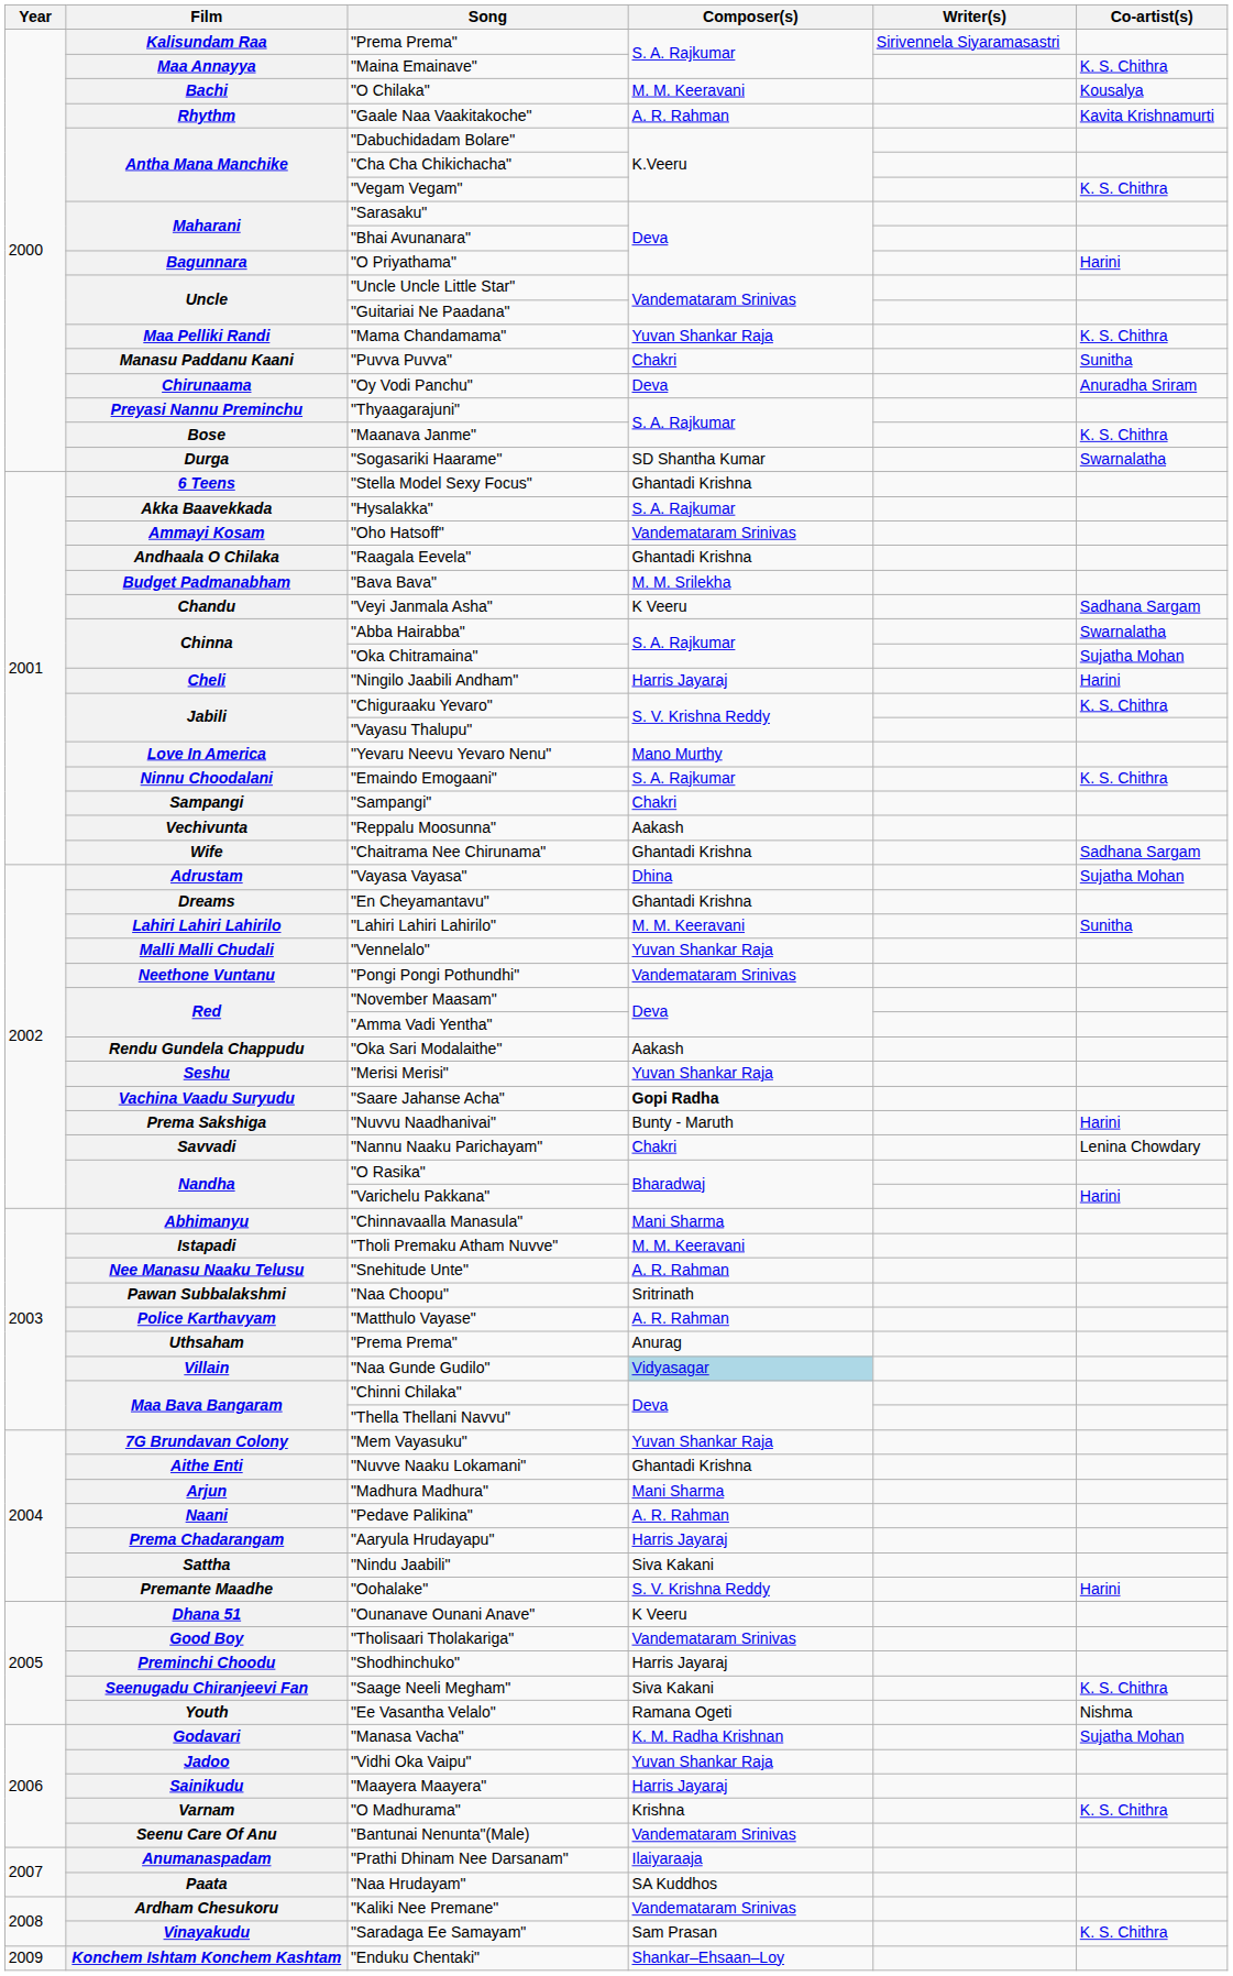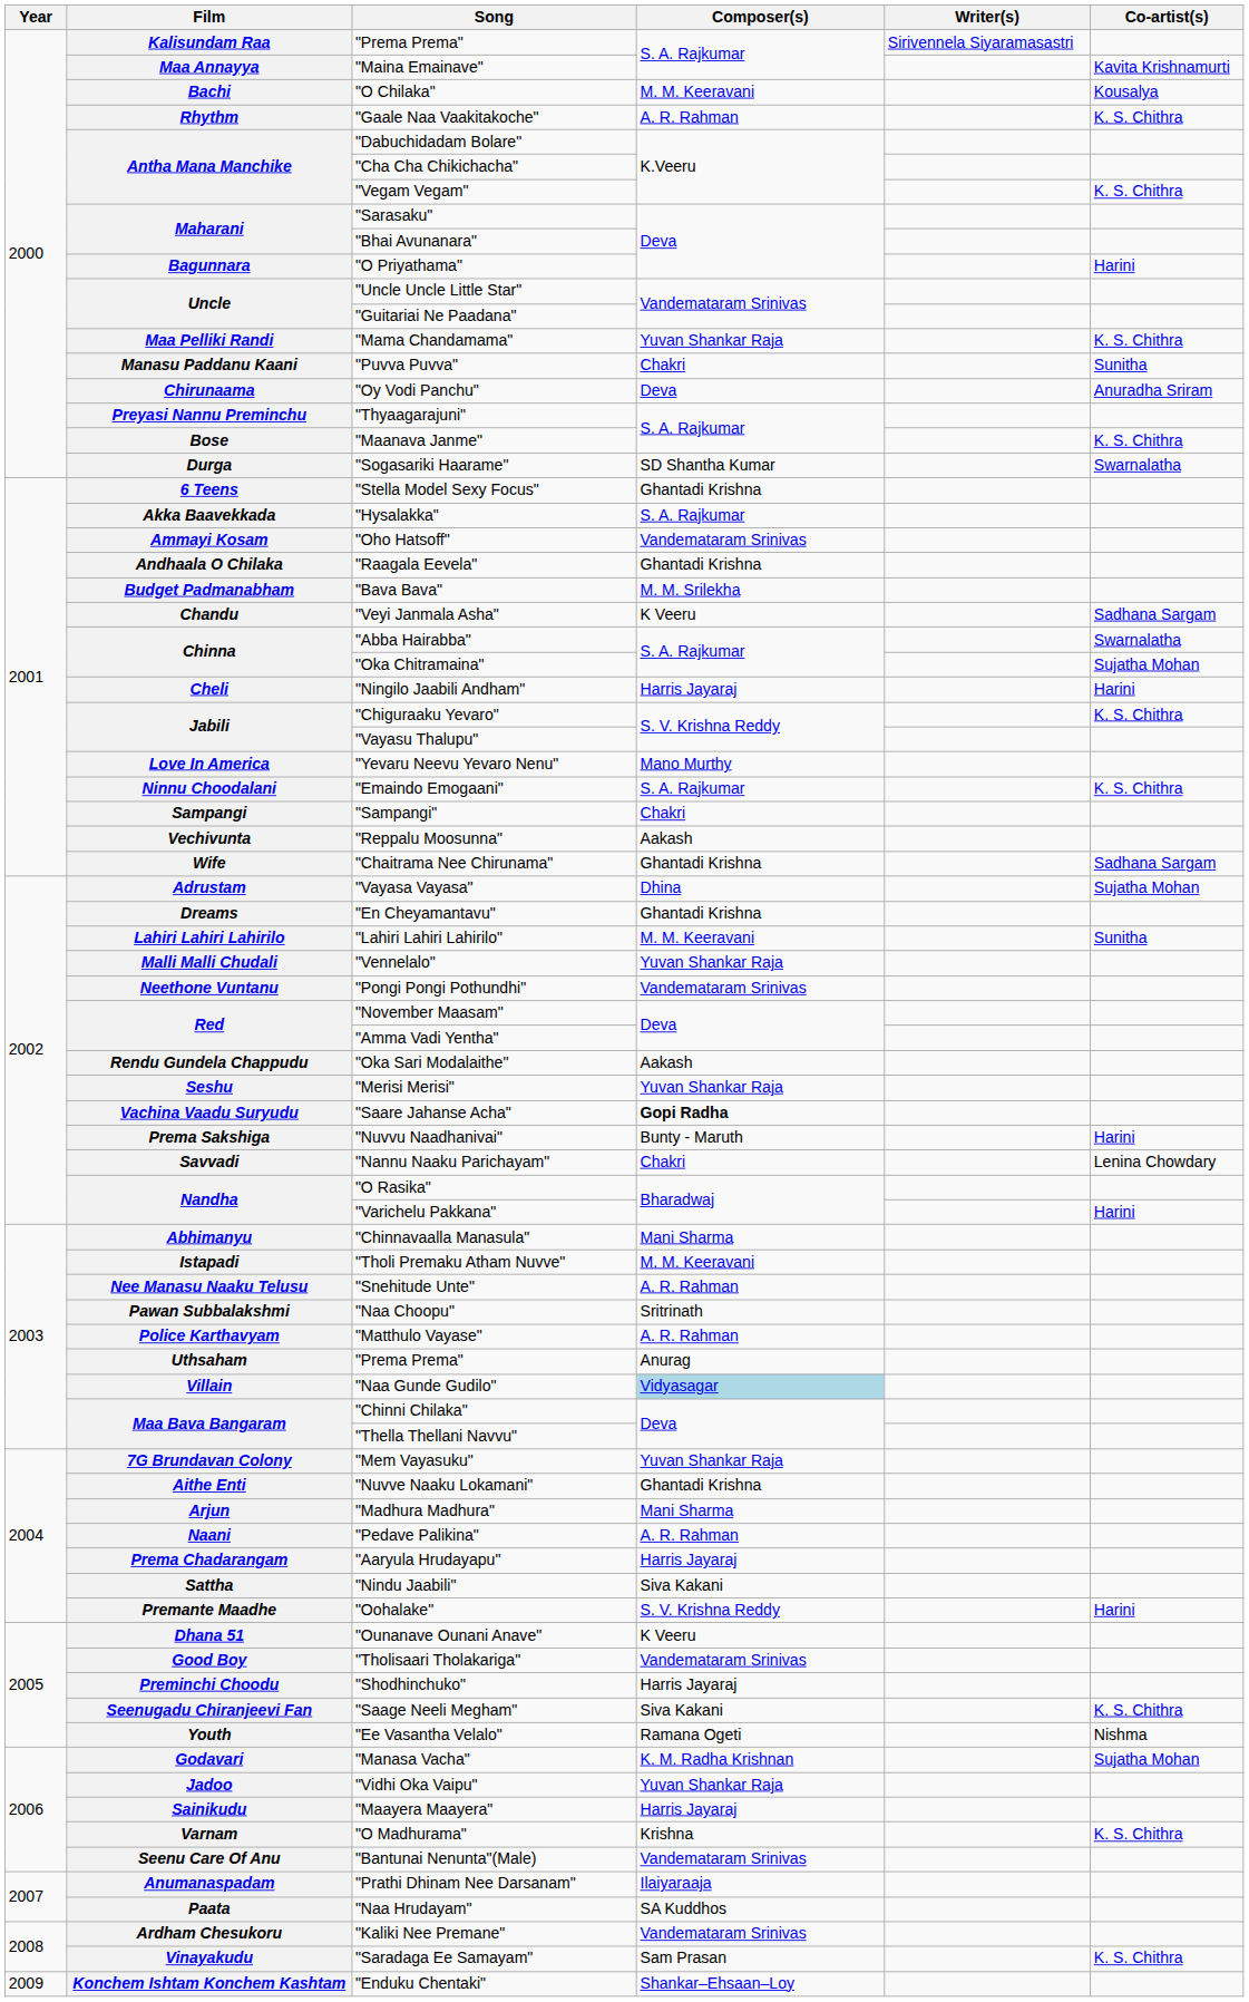"Maina Emainave" | Co-artist(s): K. S. Chithra -> Kavita Krishnamurti
"Gaale Naa Vaakitakoche" | Co-artist(s): Kavita Krishnamurti -> K. S. Chithra
